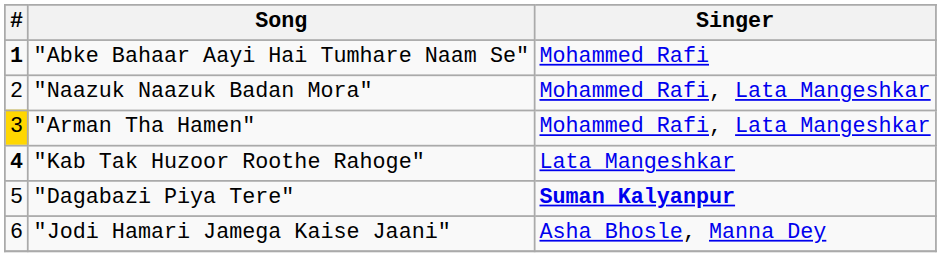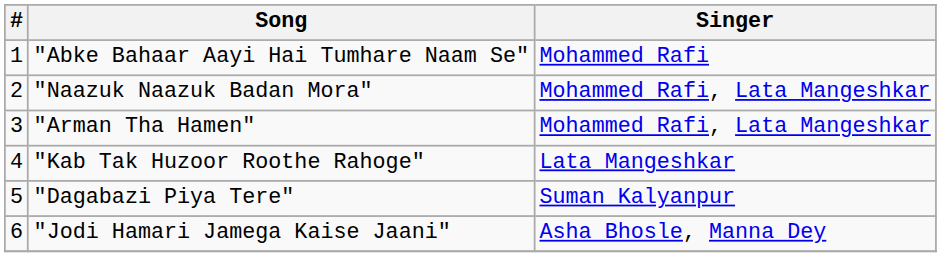"Abke Bahaar Aayi Hai Tumhare Naam Se" | #: bold -> normal
"Arman Tha Hamen" | #: gold background -> no background
"Kab Tak Huzoor Roothe Rahoge" | #: bold -> normal
"Dagabazi Piya Tere" | Singer: bold -> normal
